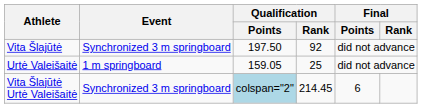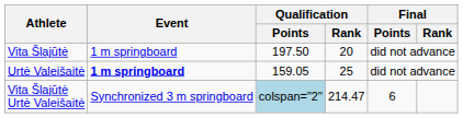Vita Šlajūtė | Event: Synchronized 3 m springboard -> 1 m springboard
Vita Šlajūtė | Qualification / Rank: 92 -> 20
Urtė Valeišaitė | Event: normal -> bold
Vita Šlajūtė Urtė Valeišaitė | Qualification / Rank: 214.45 -> 214.47
